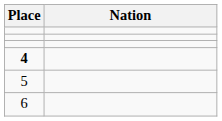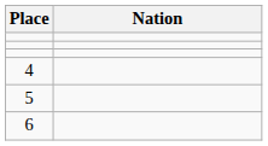row 5 | Place: bold -> normal
